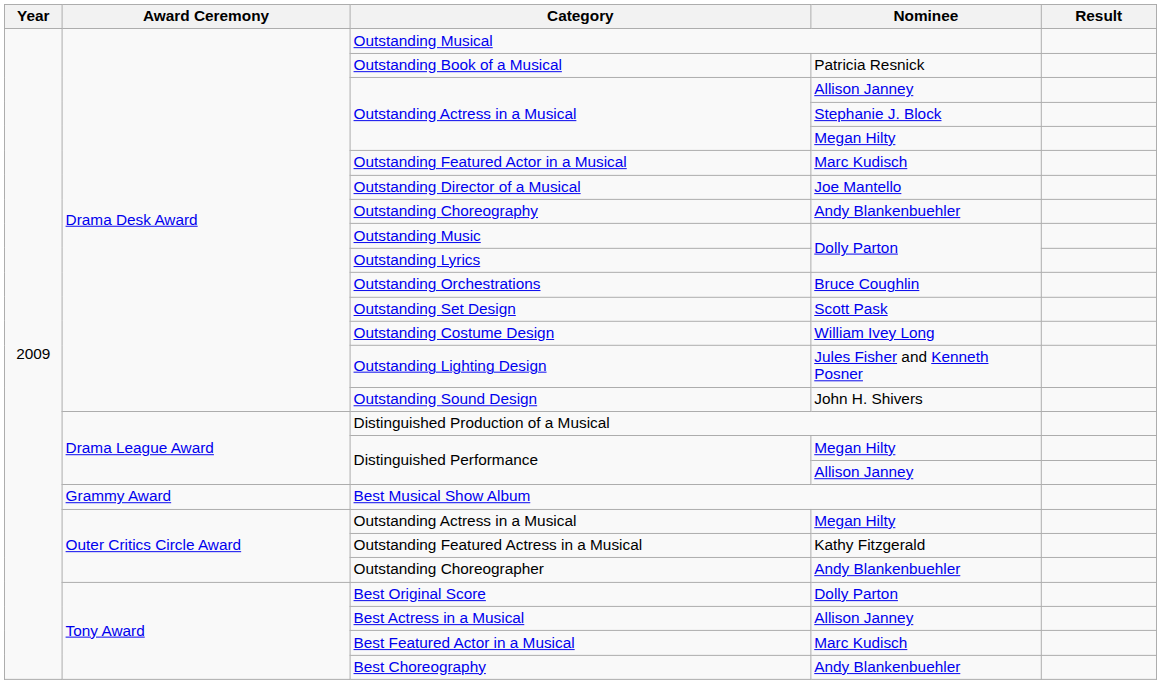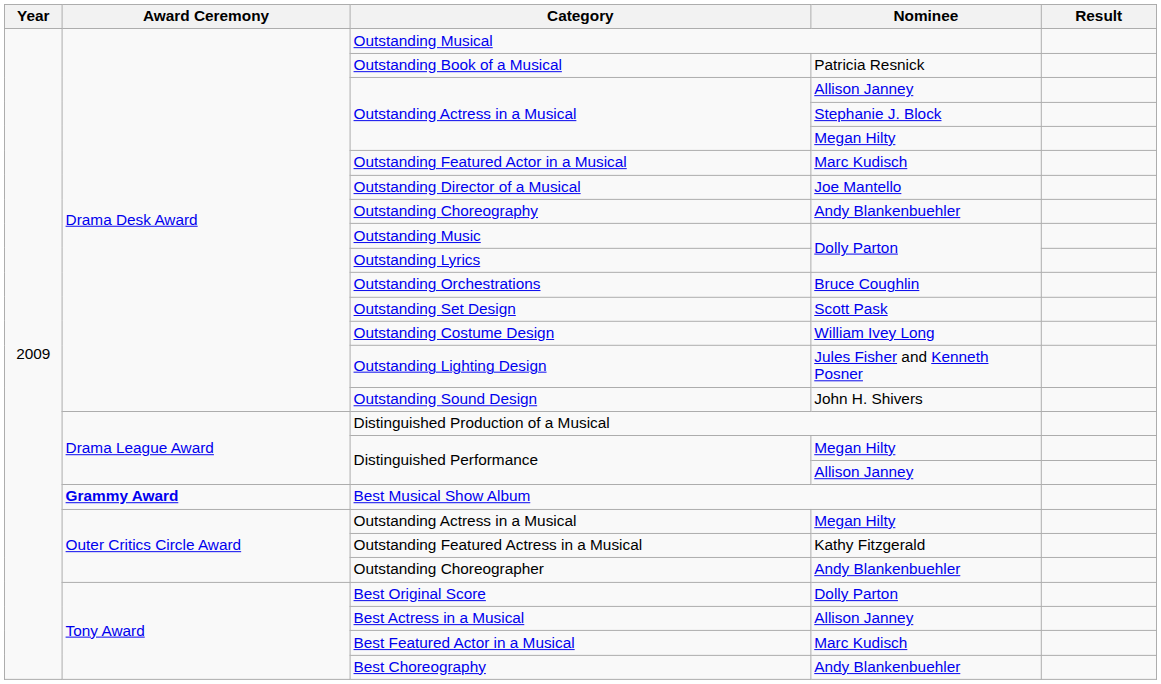Best Musical Show Album | Award Ceremony: normal -> bold
